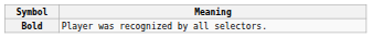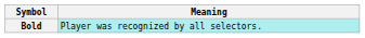row 2 | Meaning: no background -> paleturquoise background
